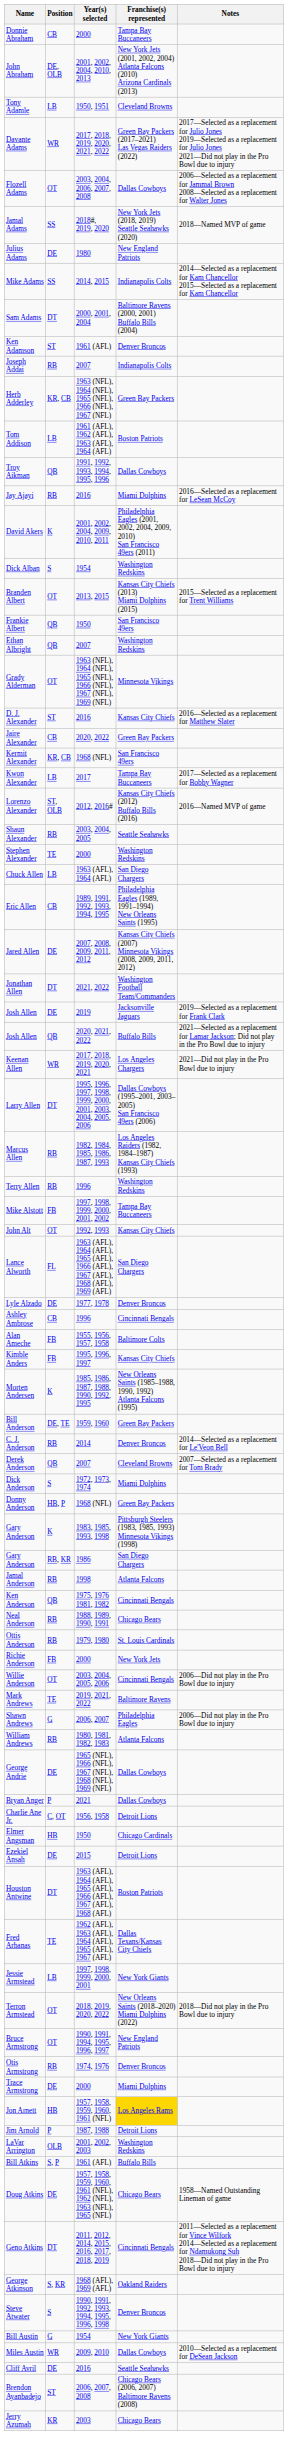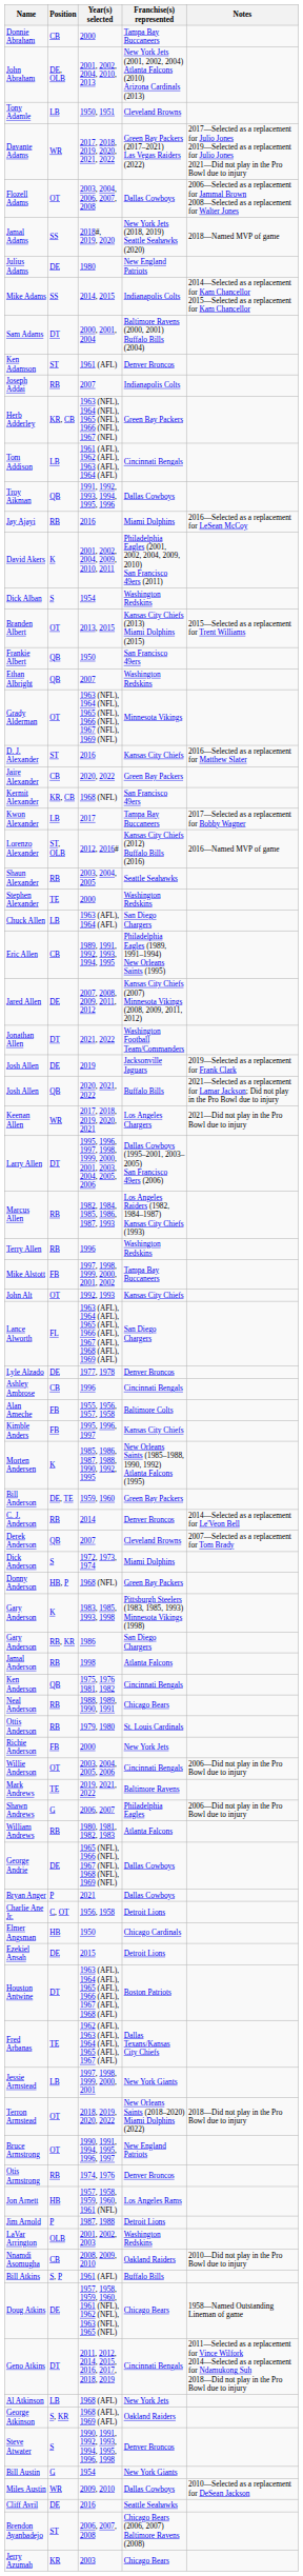Tom Addison | Franchise(s) represented: Boston Patriots -> Cincinnati Bengals
- row: Trace Armstrong | DE | 2000 | Miami Dolphins
Jon Arnett | Franchise(s) represented: gold background -> no background
+ row: Nnamdi Asomugha | CB | 2008, 2009, 2010 | Oakland Raiders | 2010—Did not play in the Pro Bowl due to injury
+ row: Al Atkinson | LB | 1968 (AFL) | New York Jets
